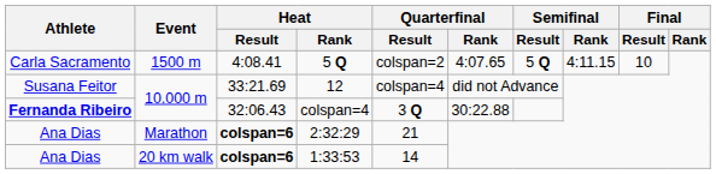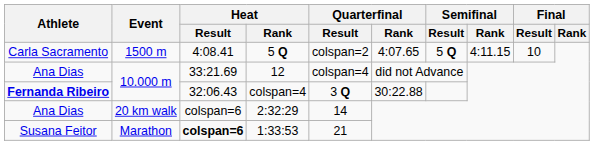12 | Athlete: Susana Feitor -> Ana Dias
2:32:29 | Event: Marathon -> 20 km walk
2:32:29 | Heat / Result: bold -> normal
2:32:29 | Quarterfinal / Result: 21 -> 14
1:33:53 | Athlete: Ana Dias -> Susana Feitor
1:33:53 | Event: 20 km walk -> Marathon
1:33:53 | Quarterfinal / Result: 14 -> 21
